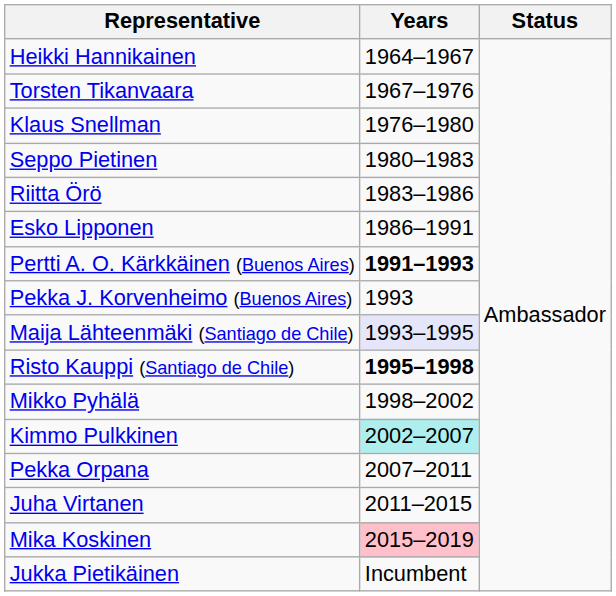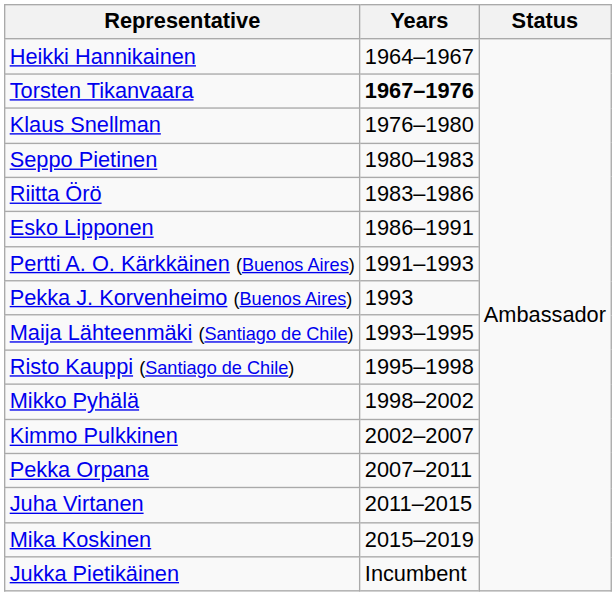Torsten Tikanvaara | Years: normal -> bold
Pertti A. O. Kärkkäinen (Buenos Aires) | Years: bold -> normal
Maija Lähteenmäki (Santiago de Chile) | Years: lavender background -> no background
Risto Kauppi (Santiago de Chile) | Years: bold -> normal
Kimmo Pulkkinen | Years: paleturquoise background -> no background
Mika Koskinen | Years: pink background -> no background
